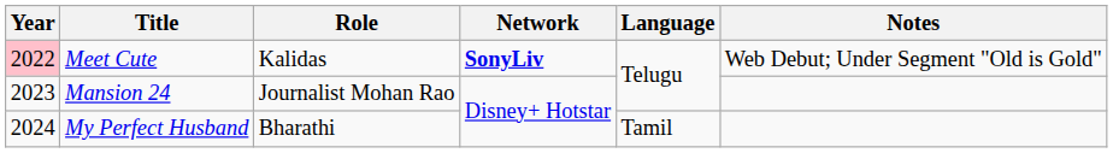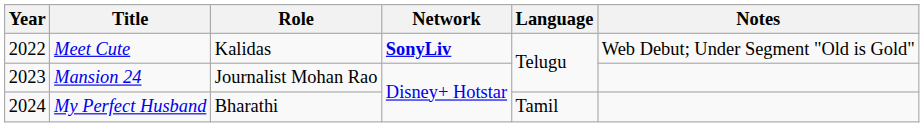Meet Cute | Year: pink background -> no background
